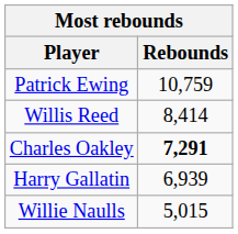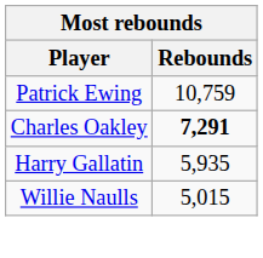- row: Willis Reed | 8,414
Harry Gallatin | Rebounds: 6,939 -> 5,935
